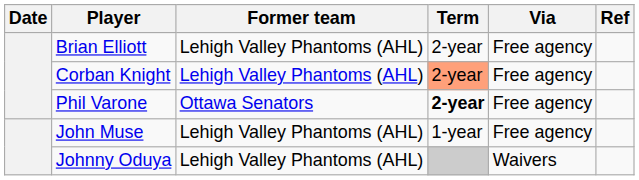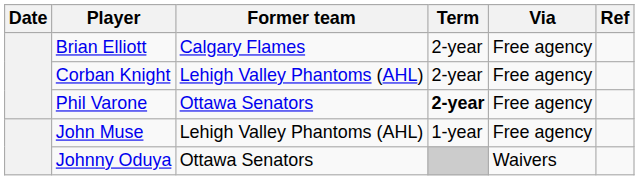Brian Elliott | Former team: Lehigh Valley Phantoms (AHL) -> Calgary Flames
Corban Knight | Term: lightsalmon background -> no background
Johnny Oduya | Former team: Lehigh Valley Phantoms (AHL) -> Ottawa Senators
